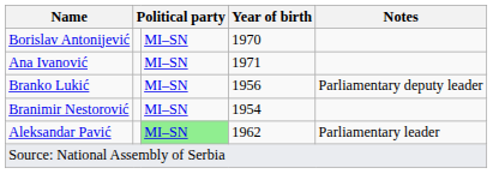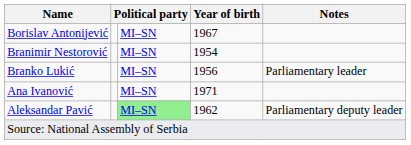Borislav Antonijević | Year of birth: 1970 -> 1967
rows swapped: Ana Ivanović <-> Branimir Nestorović
Branko Lukić | Notes: Parliamentary deputy leader -> Parliamentary leader
Aleksandar Pavić | Notes: Parliamentary leader -> Parliamentary deputy leader
